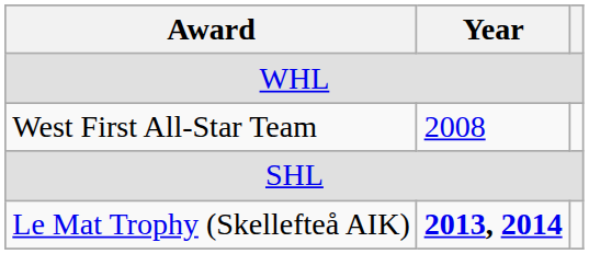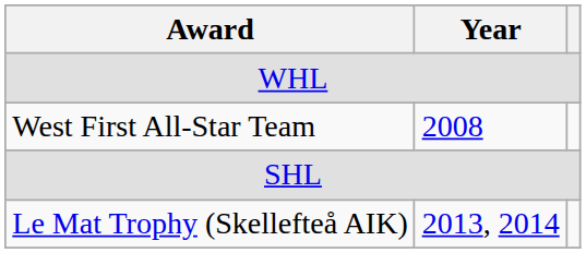Le Mat Trophy (Skellefteå AIK) | Year: bold -> normal
